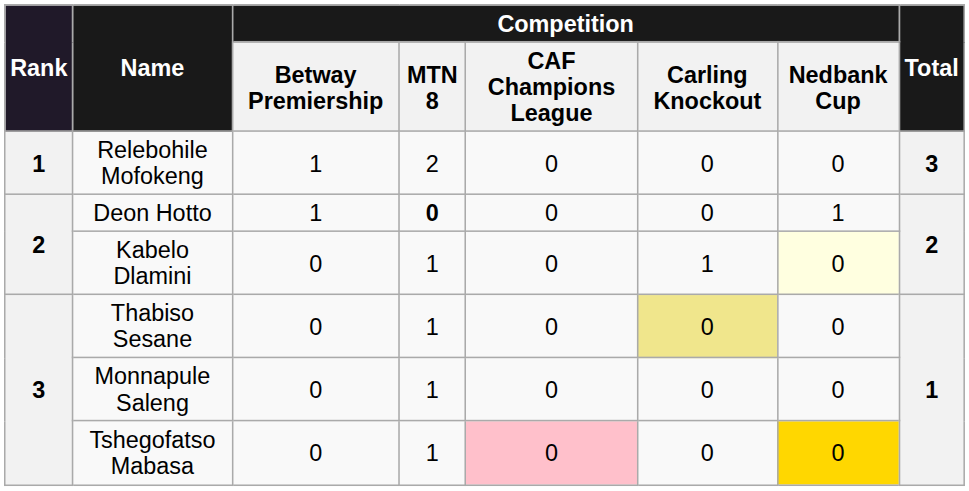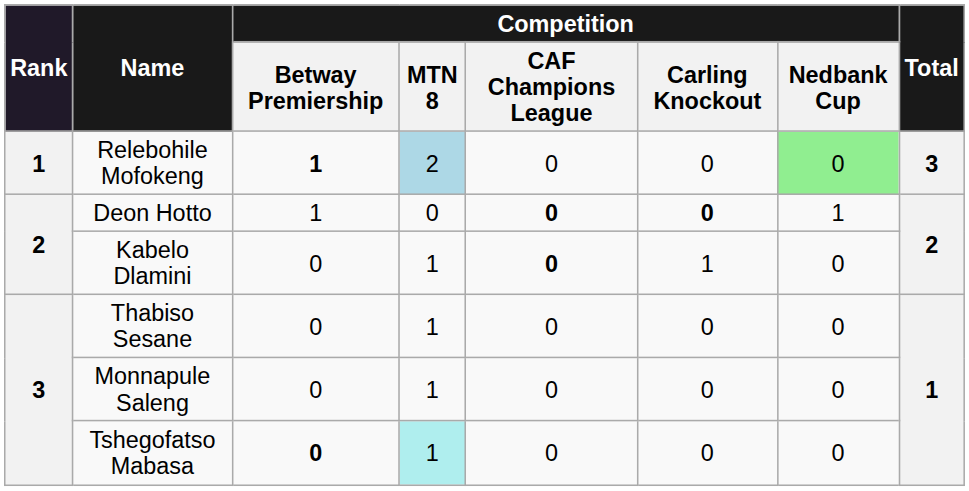Relebohile Mofokeng | Competition / Betway Premiership: normal -> bold
Relebohile Mofokeng | Competition / MTN 8: no background -> lightblue background
Relebohile Mofokeng | Competition / Nedbank Cup: no background -> lightgreen background
Deon Hotto | Competition / MTN 8: bold -> normal
Deon Hotto | Competition / CAF Champions League: normal -> bold
Deon Hotto | Competition / Carling Knockout: normal -> bold
Kabelo Dlamini | Competition / CAF Champions League: normal -> bold
Kabelo Dlamini | Competition / Nedbank Cup: lightyellow background -> no background
Thabiso Sesane | Competition / Carling Knockout: khaki background -> no background
Tshegofatso Mabasa | Competition / Betway Premiership: normal -> bold
Tshegofatso Mabasa | Competition / MTN 8: no background -> paleturquoise background
Tshegofatso Mabasa | Competition / CAF Champions League: pink background -> no background
Tshegofatso Mabasa | Competition / Nedbank Cup: gold background -> no background
